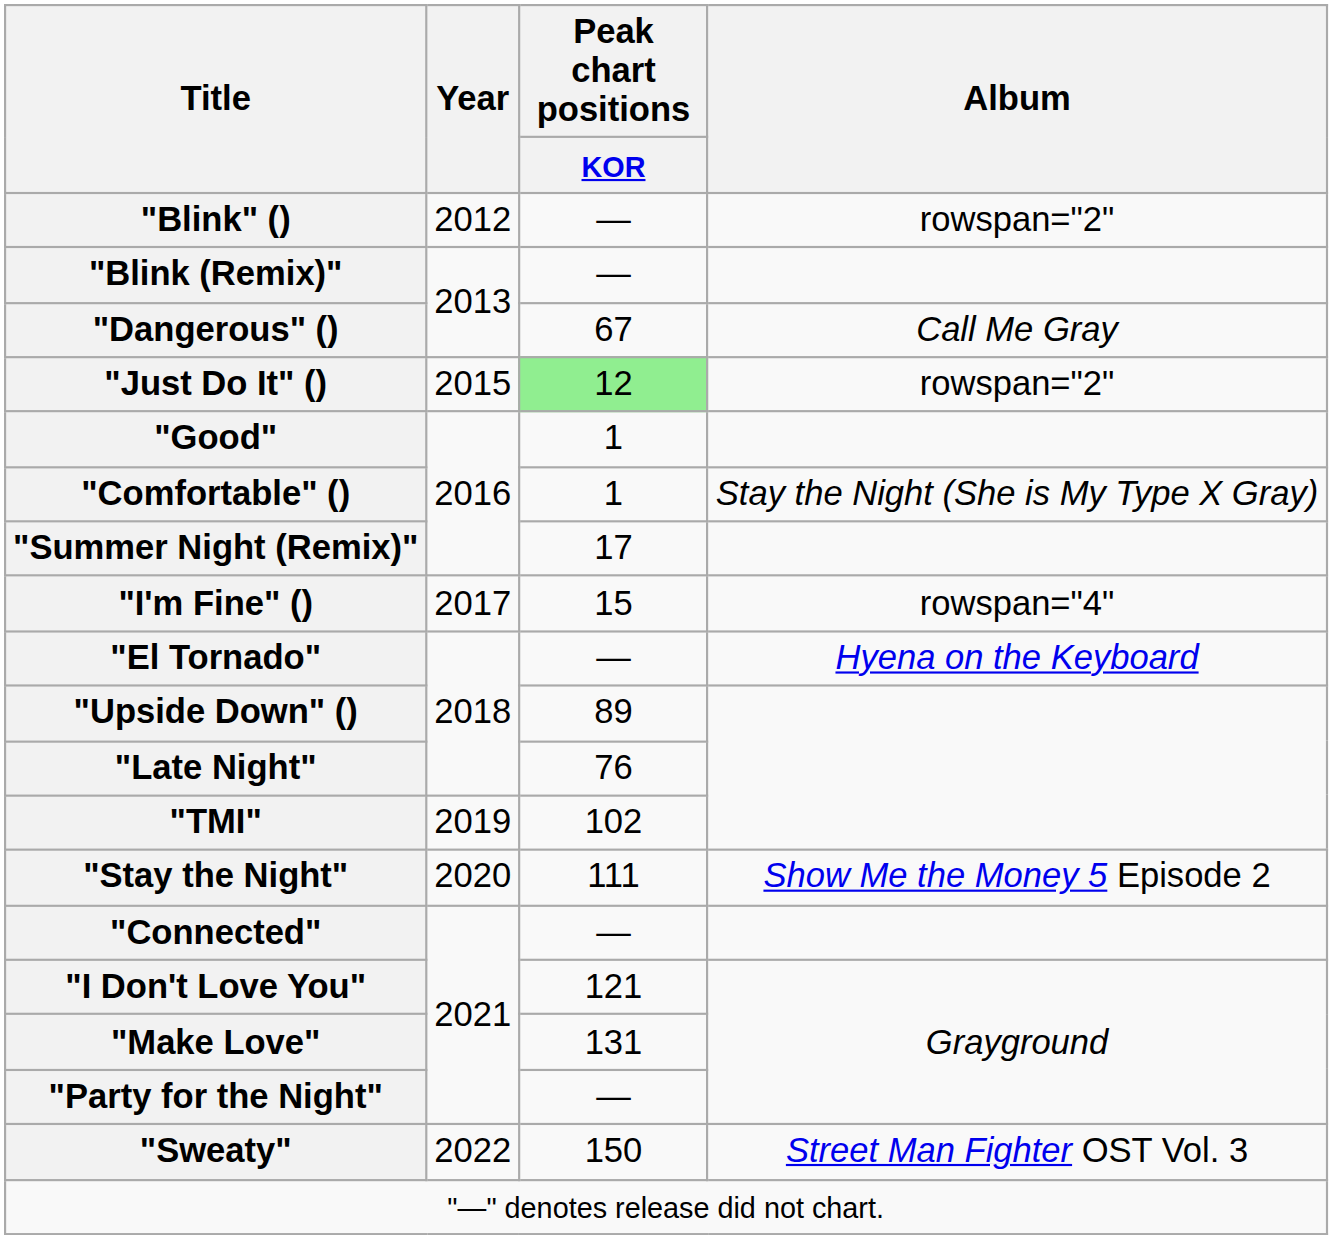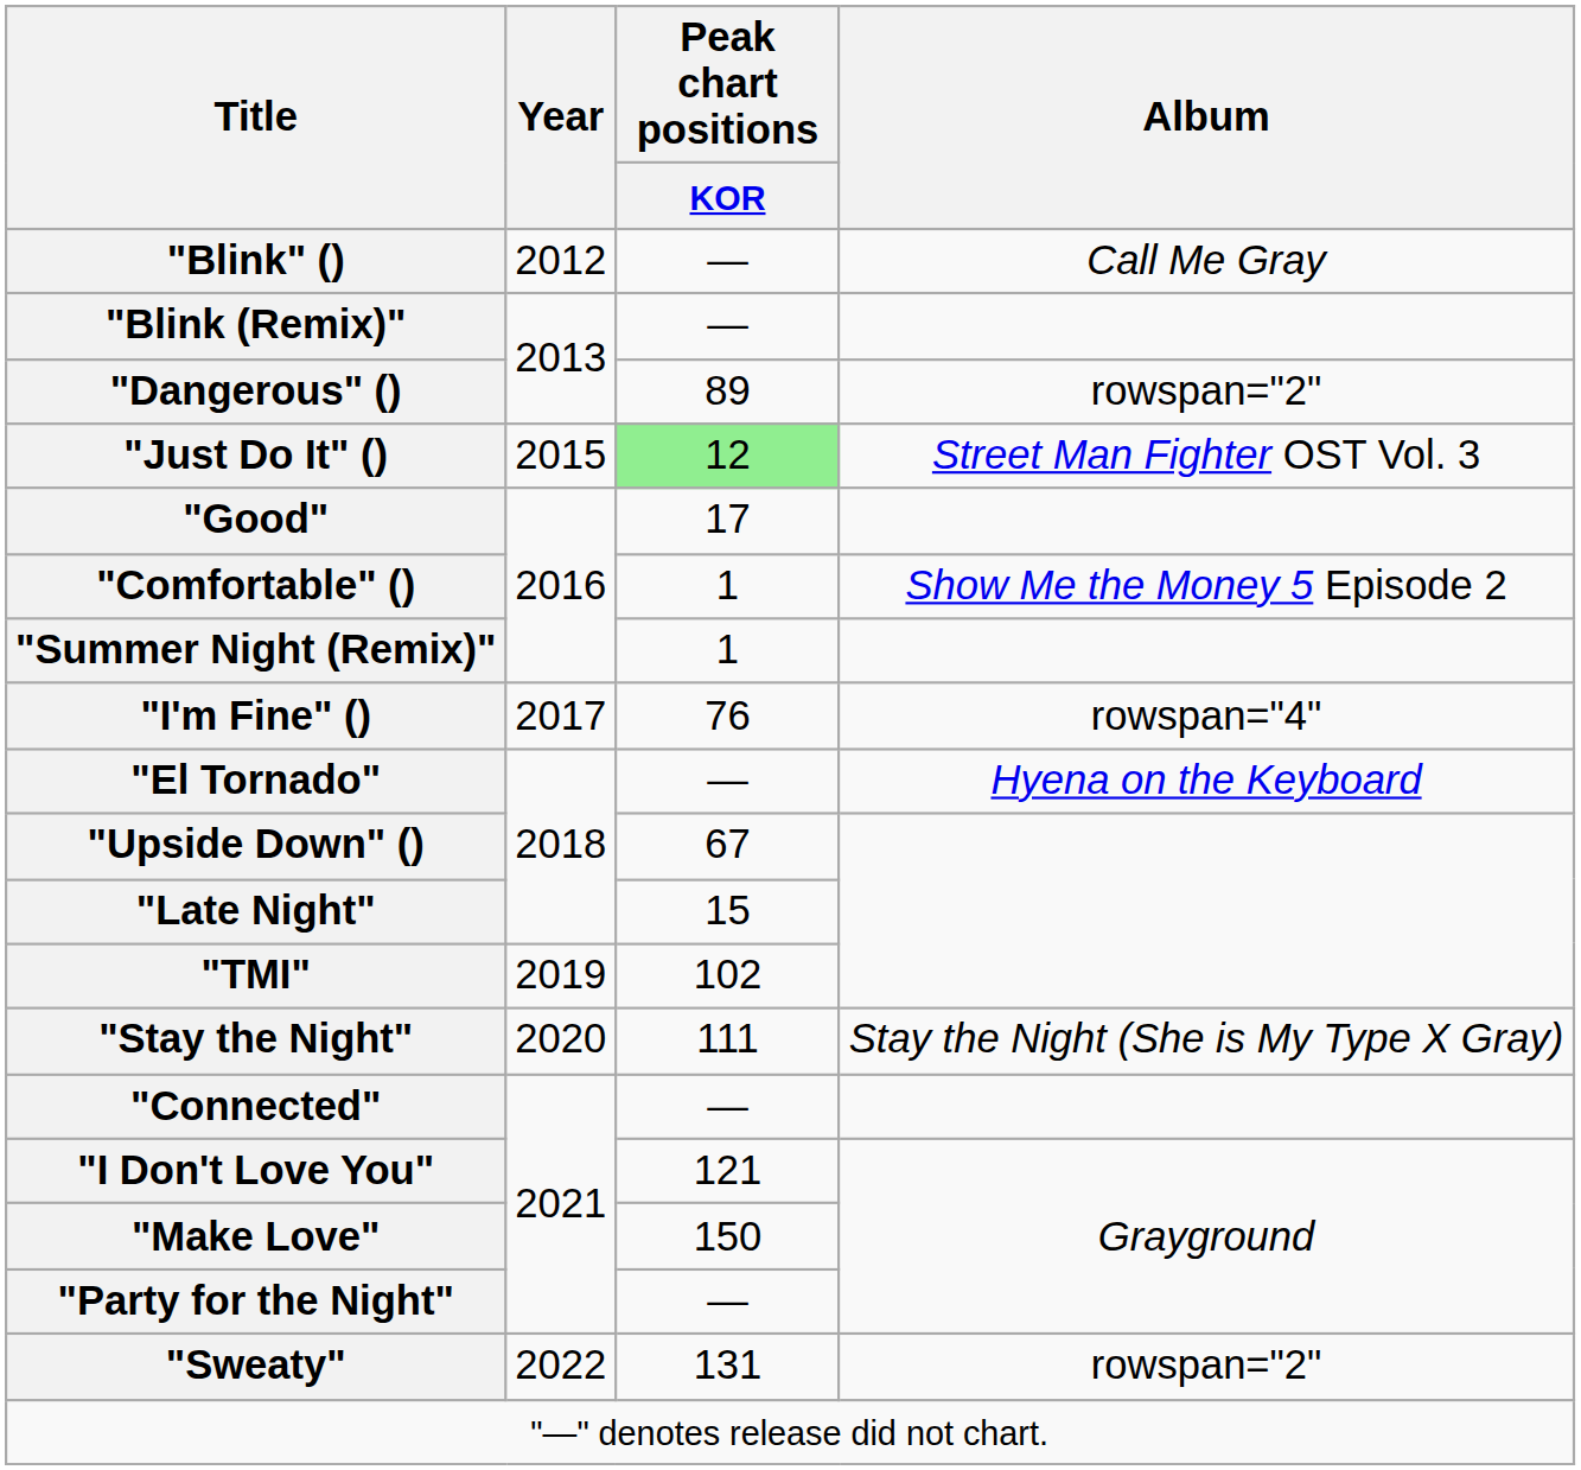"Blink" () | Album: rowspan="2" -> Call Me Gray
"Dangerous" () | Peak chart positions / KOR: 67 -> 89
"Dangerous" () | Album: Call Me Gray -> rowspan="2"
"Just Do It" () | Album: rowspan="2" -> Street Man Fighter OST Vol. 3
"Good" | Peak chart positions / KOR: 1 -> 17
"Comfortable" () | Album: Stay the Night (She is My Type X Gray) -> Show Me the Money 5 Episode 2
"Summer Night (Remix)" | Peak chart positions / KOR: 17 -> 1
"I'm Fine" () | Peak chart positions / KOR: 15 -> 76
"Upside Down" () | Peak chart positions / KOR: 89 -> 67
"Late Night" | Peak chart positions / KOR: 76 -> 15
"Stay the Night" | Album: Show Me the Money 5 Episode 2 -> Stay the Night (She is My Type X Gray)
"Make Love" | Peak chart positions / KOR: 131 -> 150
"Sweaty" | Peak chart positions / KOR: 150 -> 131
"Sweaty" | Album: Street Man Fighter OST Vol. 3 -> rowspan="2"
